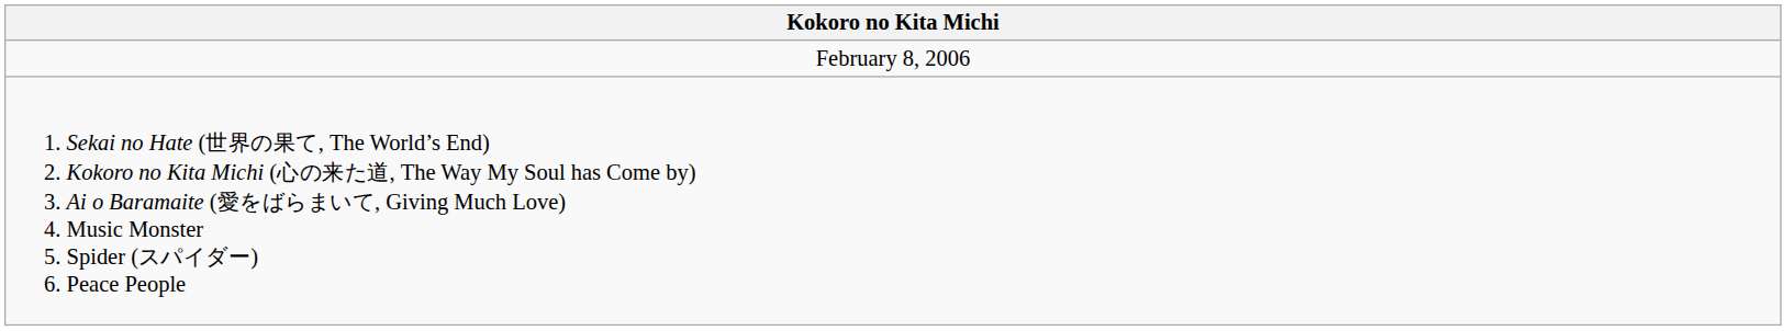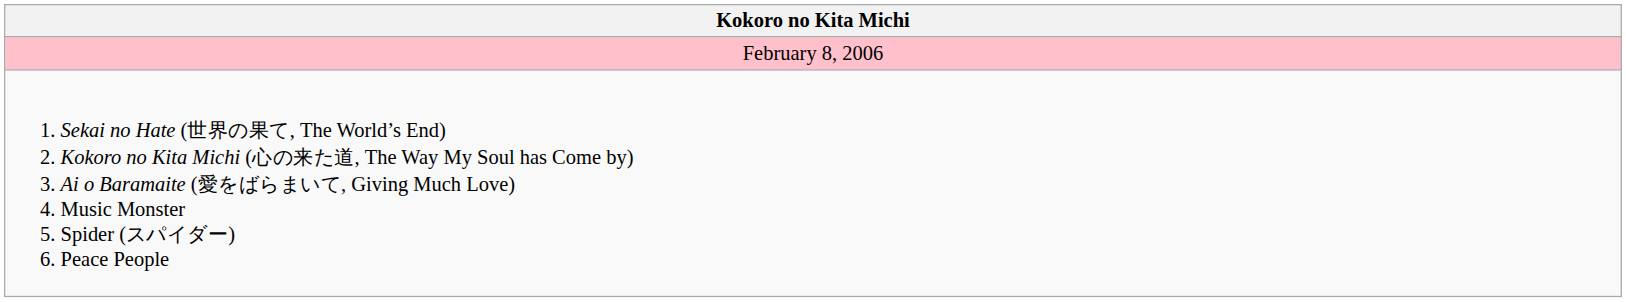row 2 | column 1: no background -> pink background
